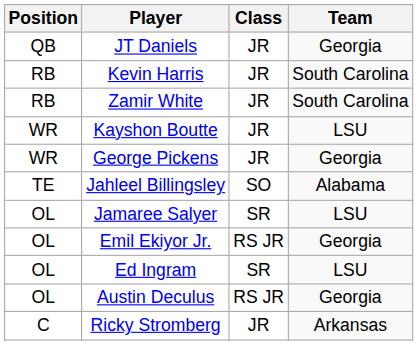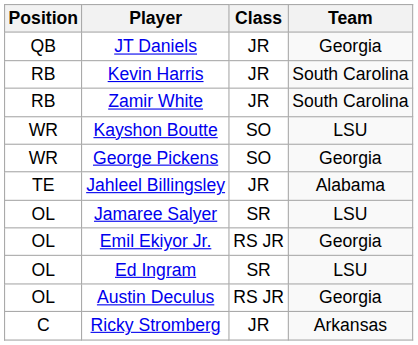Kayshon Boutte | Class: JR -> SO
George Pickens | Class: JR -> SO
Jahleel Billingsley | Class: SO -> JR
